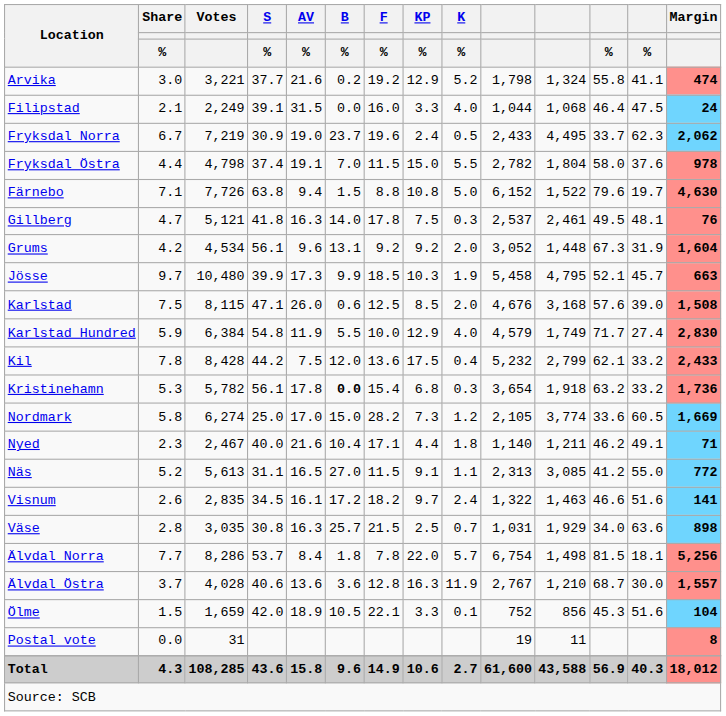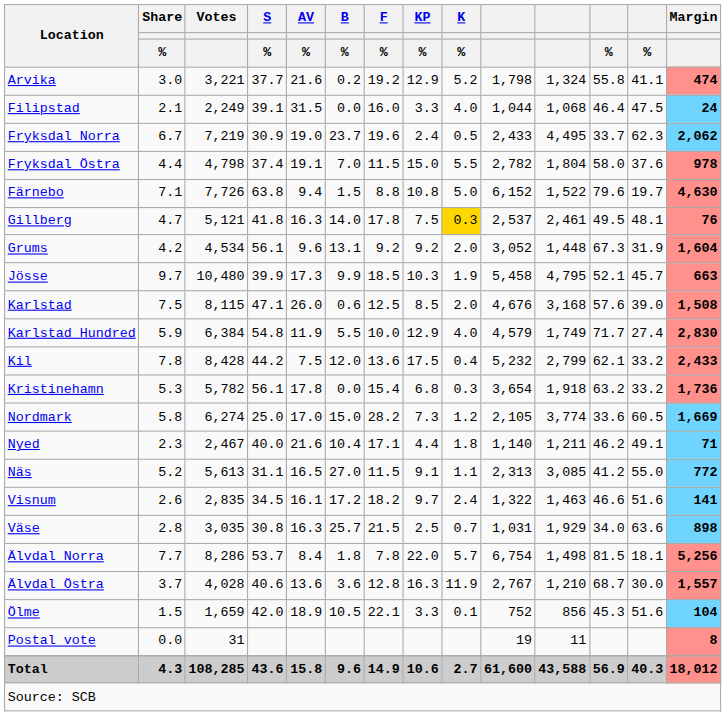Gillberg | K / %: no background -> gold background
Kristinehamn | B / %: bold -> normal
